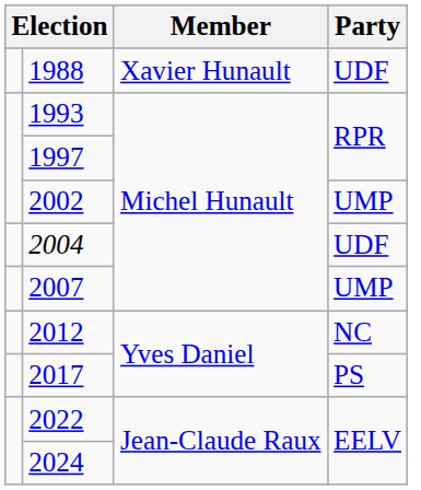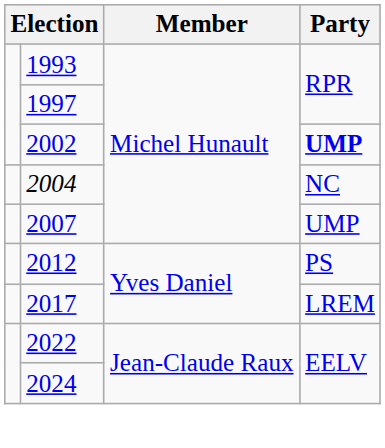- row: 1988 | Xavier Hunault | UDF
2002 | Party: normal -> bold
2004 | Party: UDF -> NC
2012 | Party: NC -> PS
2017 | Party: PS -> LREM
